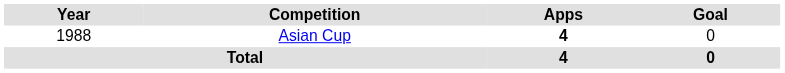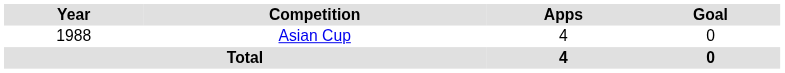Asian Cup | Apps: bold -> normal
